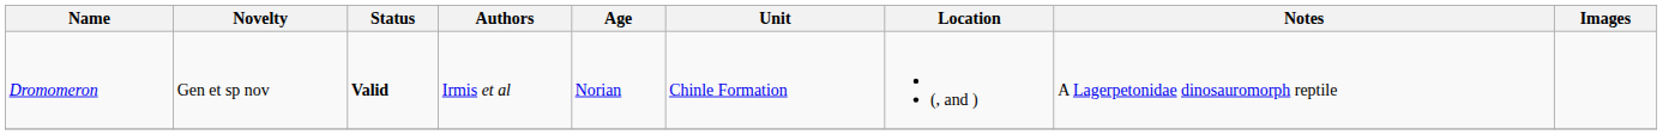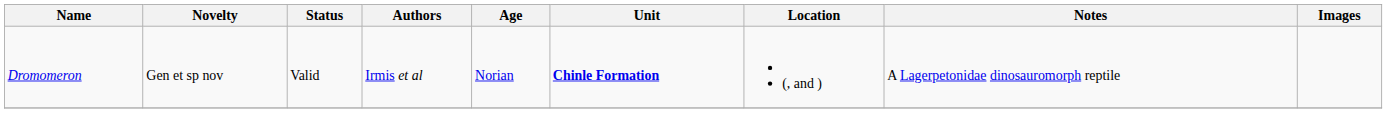Dromomeron | Status: bold -> normal
Dromomeron | Unit: normal -> bold
